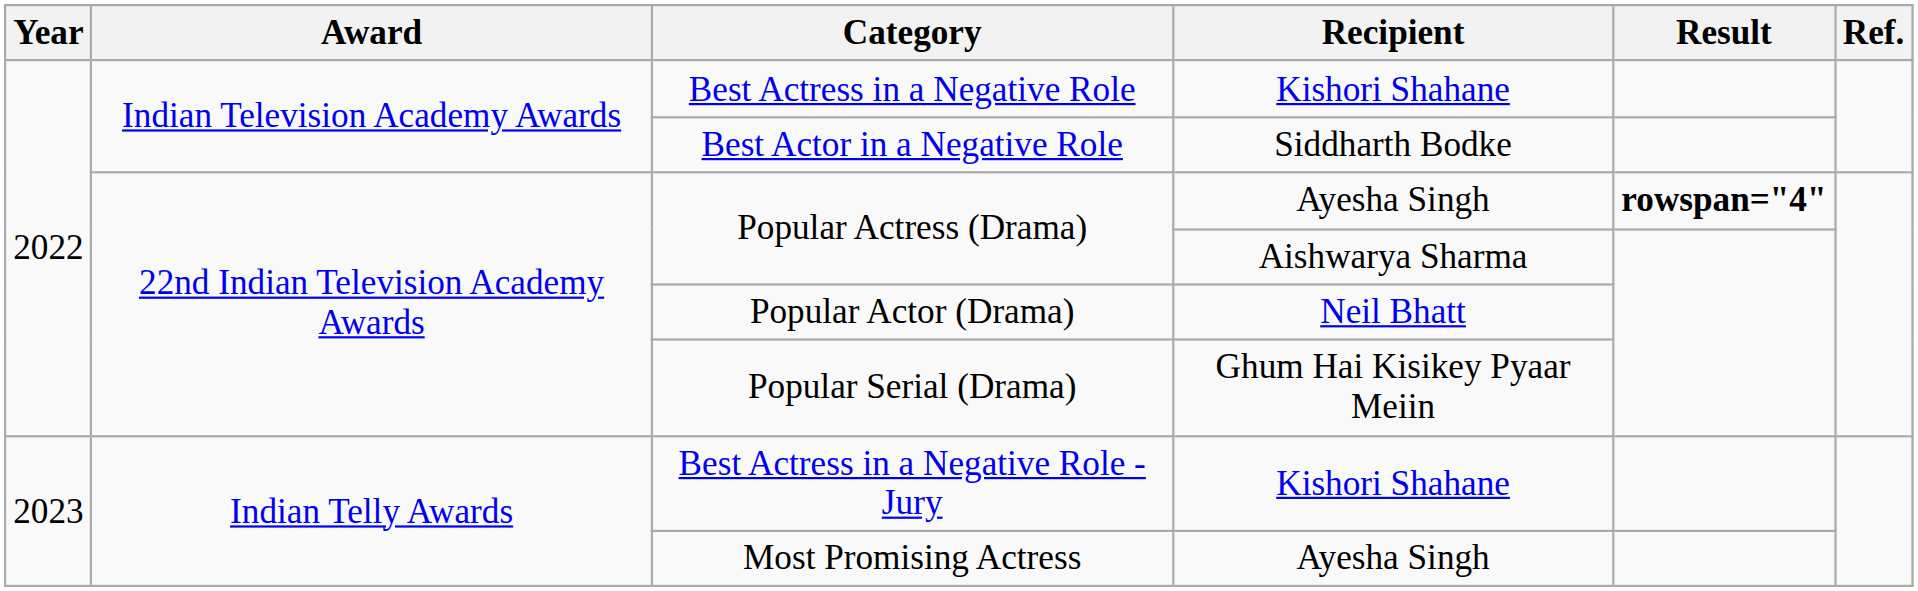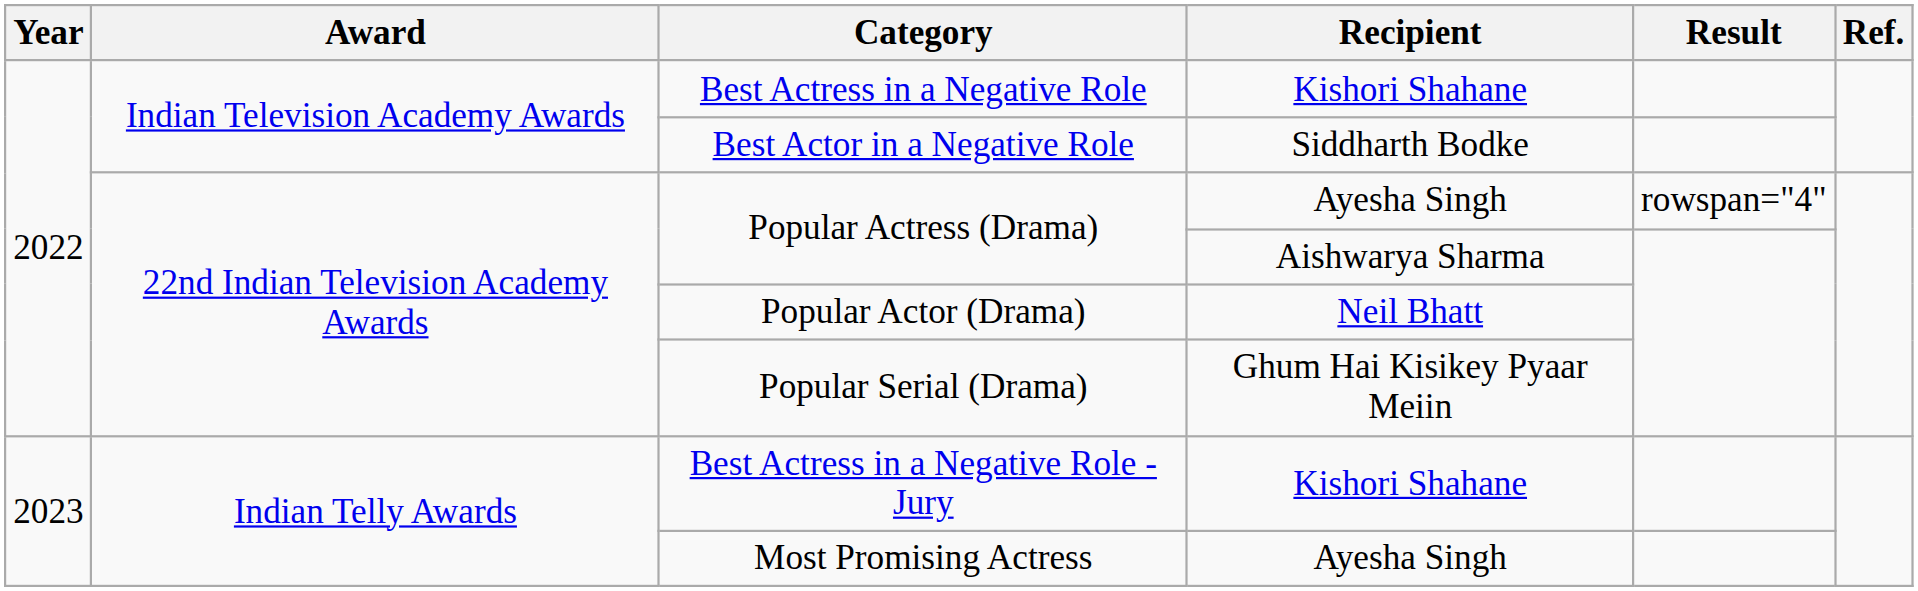Popular Actress (Drama) / Ayesha Singh | Result: bold -> normal
